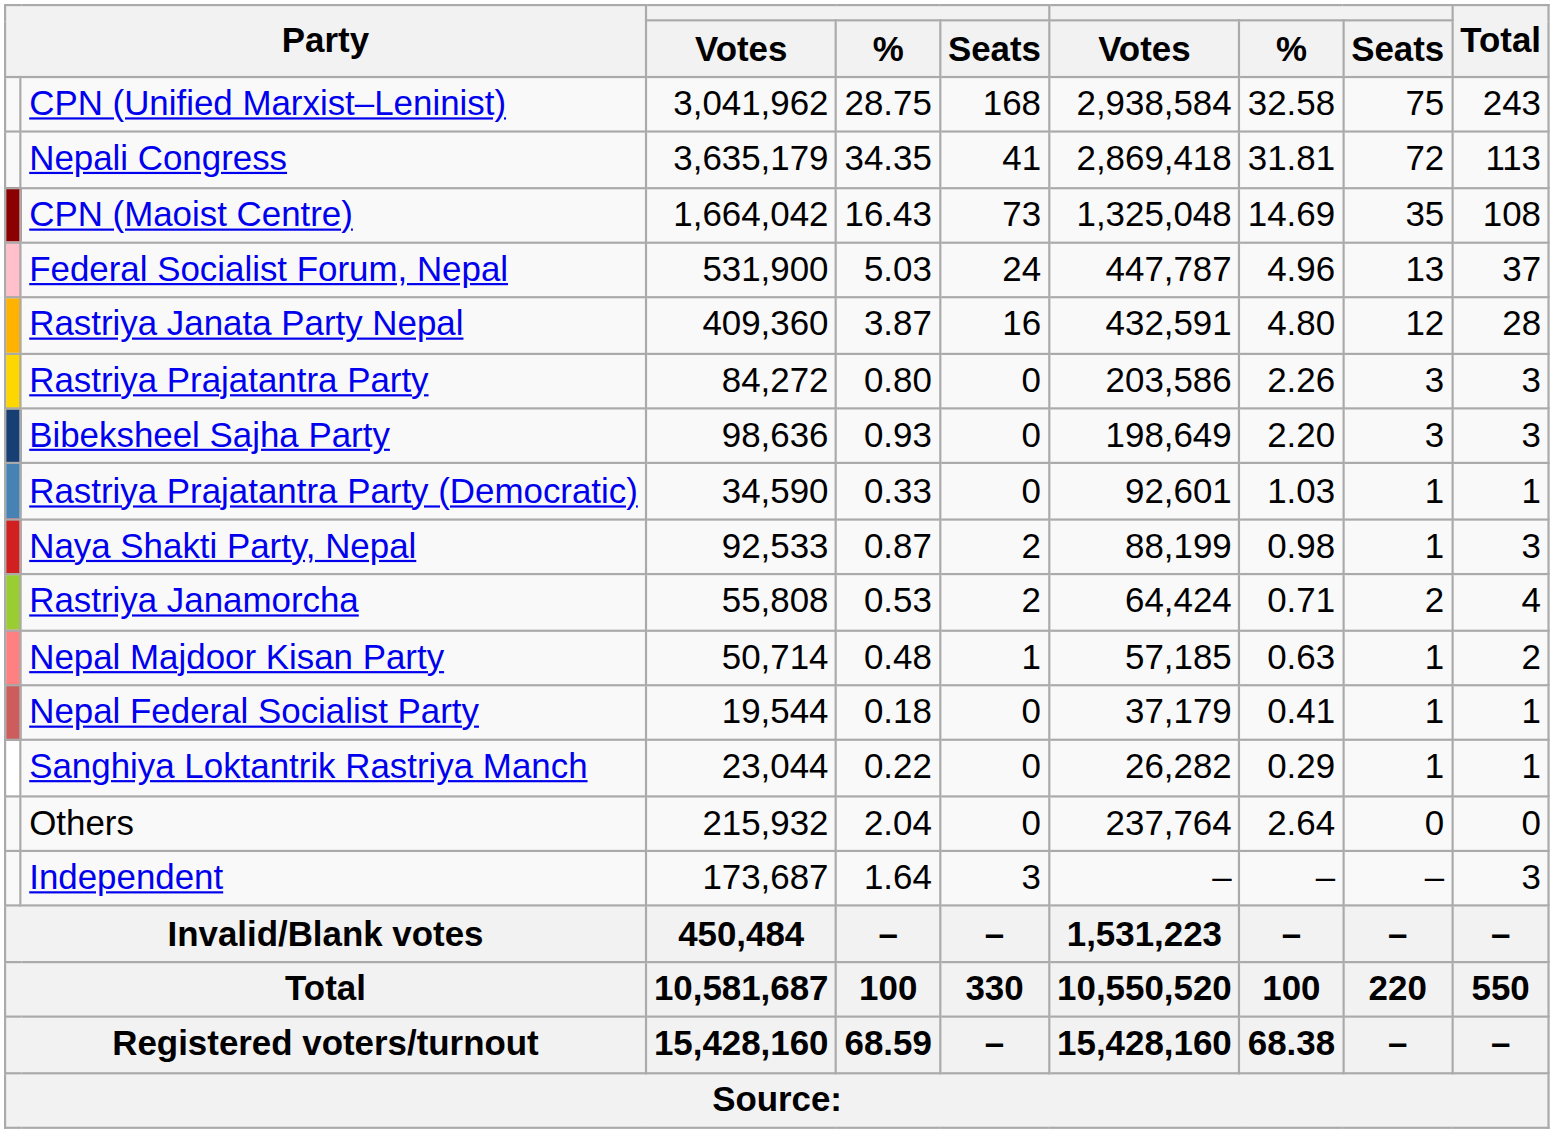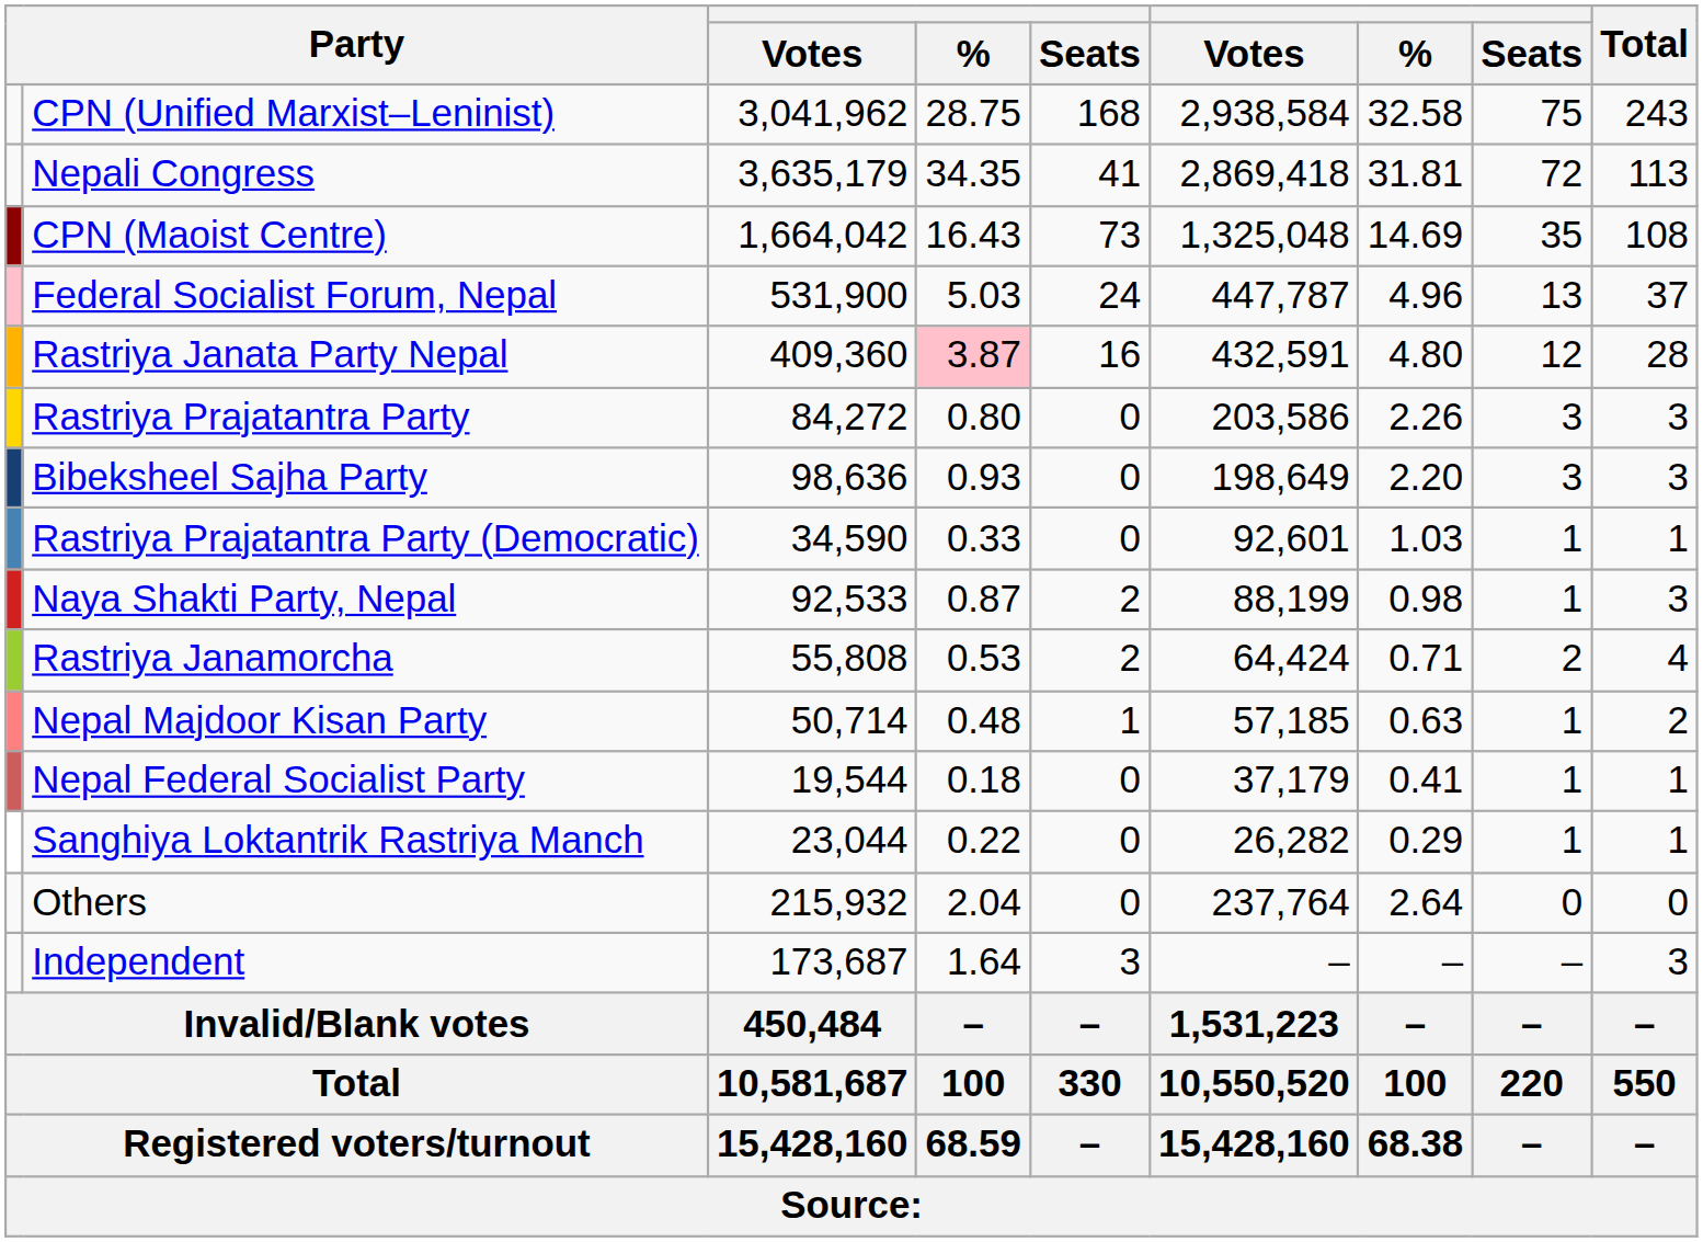Rastriya Janata Party Nepal | column 4: no background -> pink background
